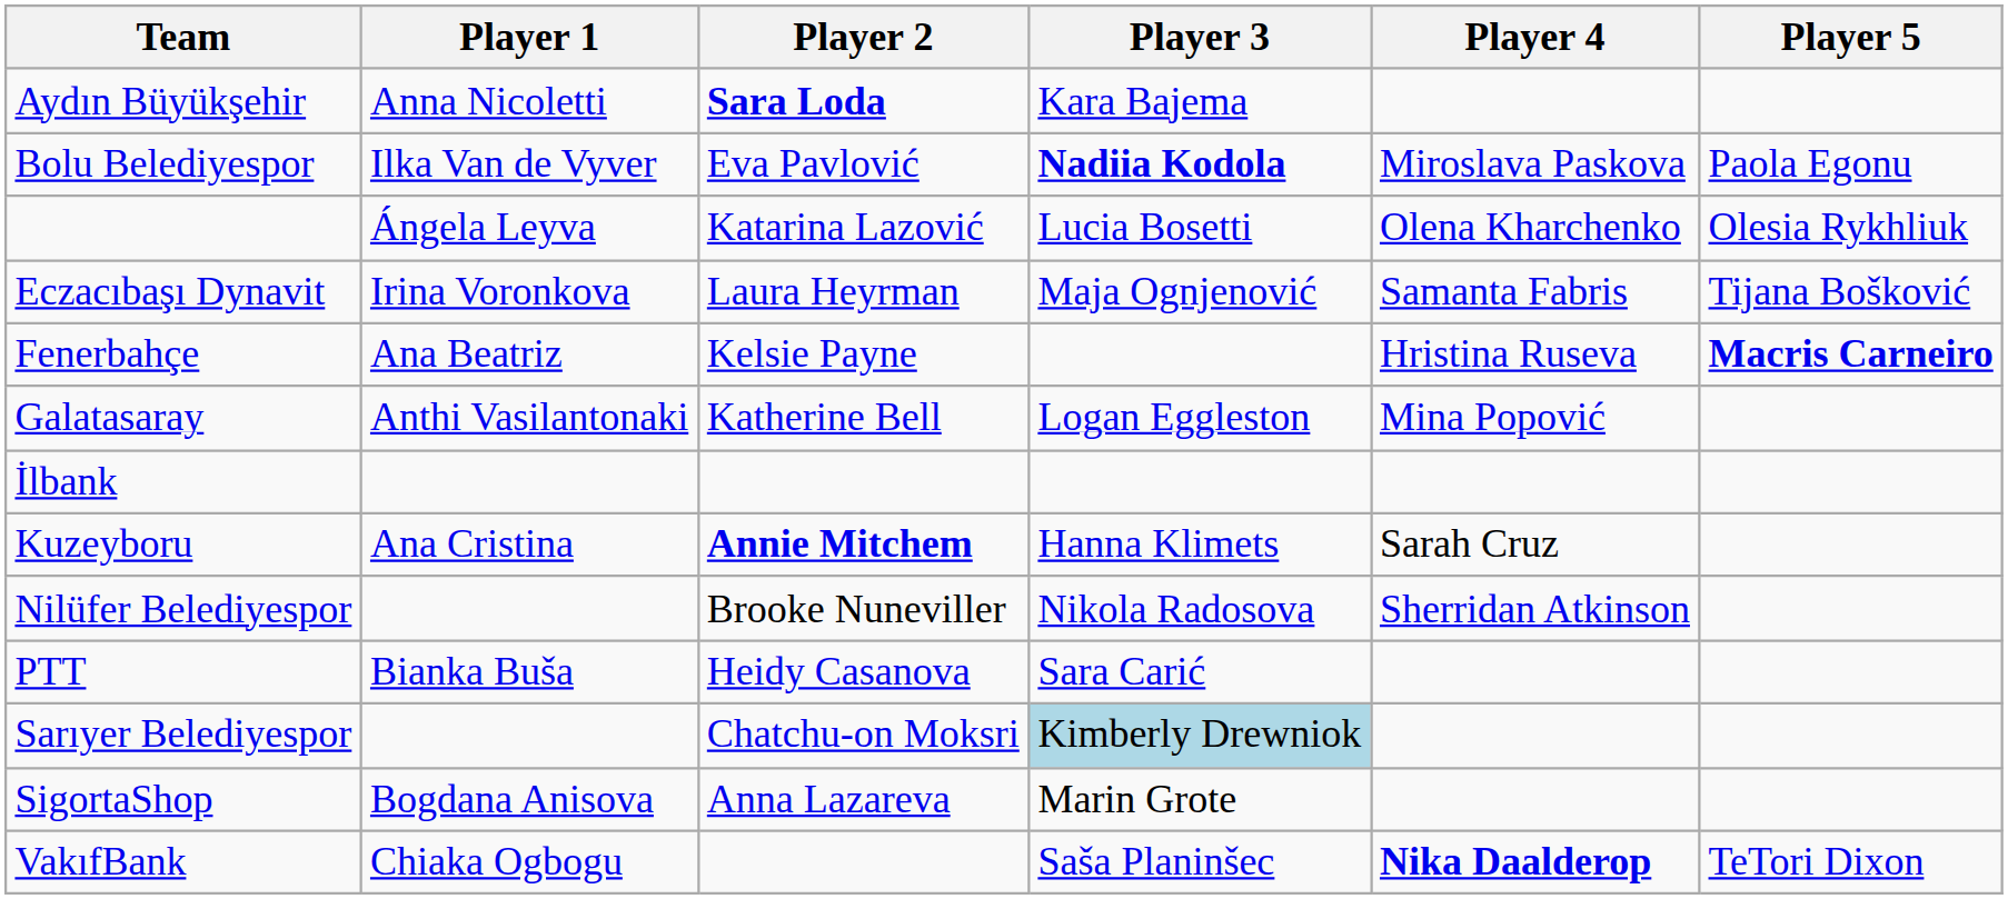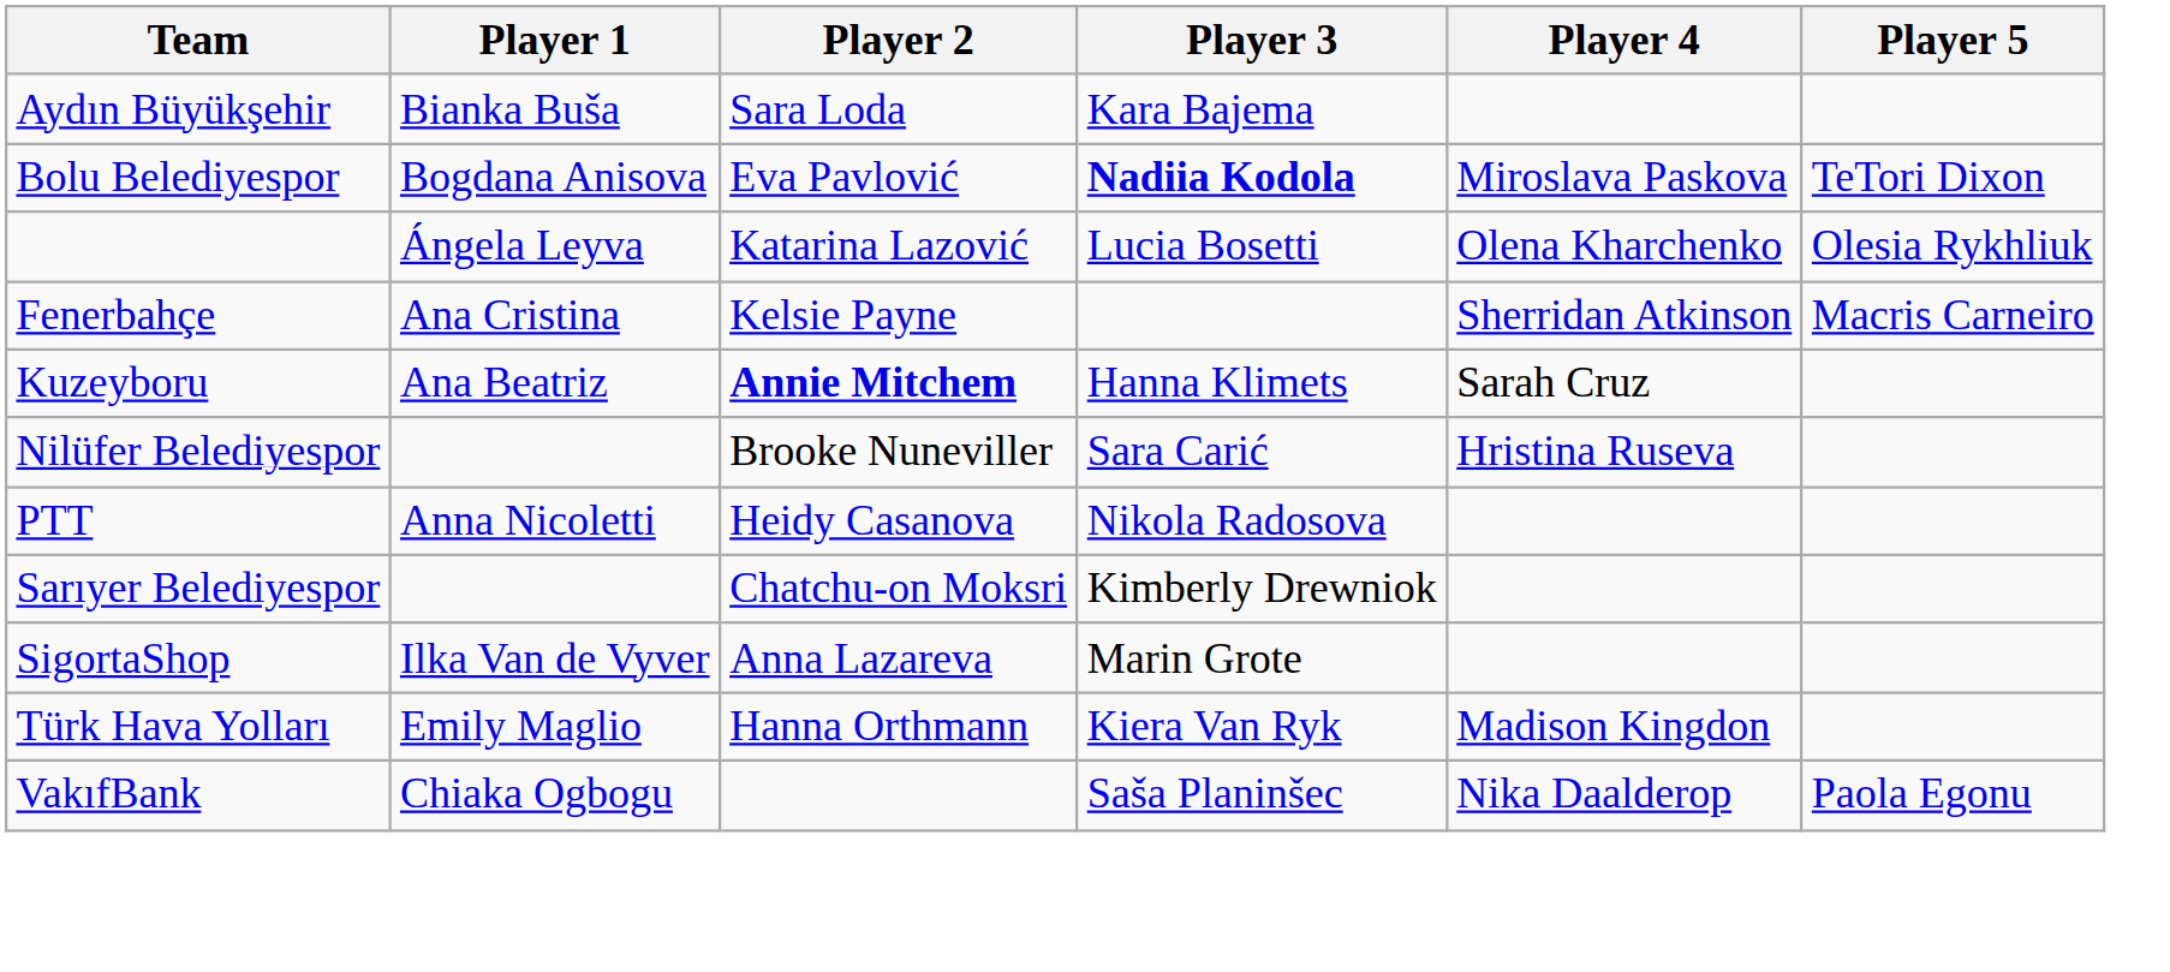Aydın Büyükşehir | Player 1: Anna Nicoletti -> Bianka Buša
Aydın Büyükşehir | Player 2: bold -> normal
Bolu Belediyespor | Player 1: Ilka Van de Vyver -> Bogdana Anisova
Bolu Belediyespor | Player 5: Paola Egonu -> TeTori Dixon
- row: Eczacıbaşı Dynavit | Irina Voronkova | Laura Heyrman | Maja Ognjenović | Samanta Fabris | Tijana Bošković
Fenerbahçe | Player 1: Ana Beatriz -> Ana Cristina
Fenerbahçe | Player 4: Hristina Ruseva -> Sherridan Atkinson
Fenerbahçe | Player 5: bold -> normal
- row: Galatasaray | Anthi Vasilantonaki | Katherine Bell | Logan Eggleston | Mina Popović
- row: İlbank
Kuzeyboru | Player 1: Ana Cristina -> Ana Beatriz
Nilüfer Belediyespor | Player 3: Nikola Radosova -> Sara Carić
Nilüfer Belediyespor | Player 4: Sherridan Atkinson -> Hristina Ruseva
PTT | Player 1: Bianka Buša -> Anna Nicoletti
PTT | Player 3: Sara Carić -> Nikola Radosova
Sarıyer Belediyespor | Player 3: lightblue background -> no background
SigortaShop | Player 1: Bogdana Anisova -> Ilka Van de Vyver
+ row: Türk Hava Yolları | Emily Maglio | Hanna Orthmann | Kiera Van Ryk | Madison Kingdon
VakıfBank | Player 4: bold -> normal
VakıfBank | Player 5: TeTori Dixon -> Paola Egonu
